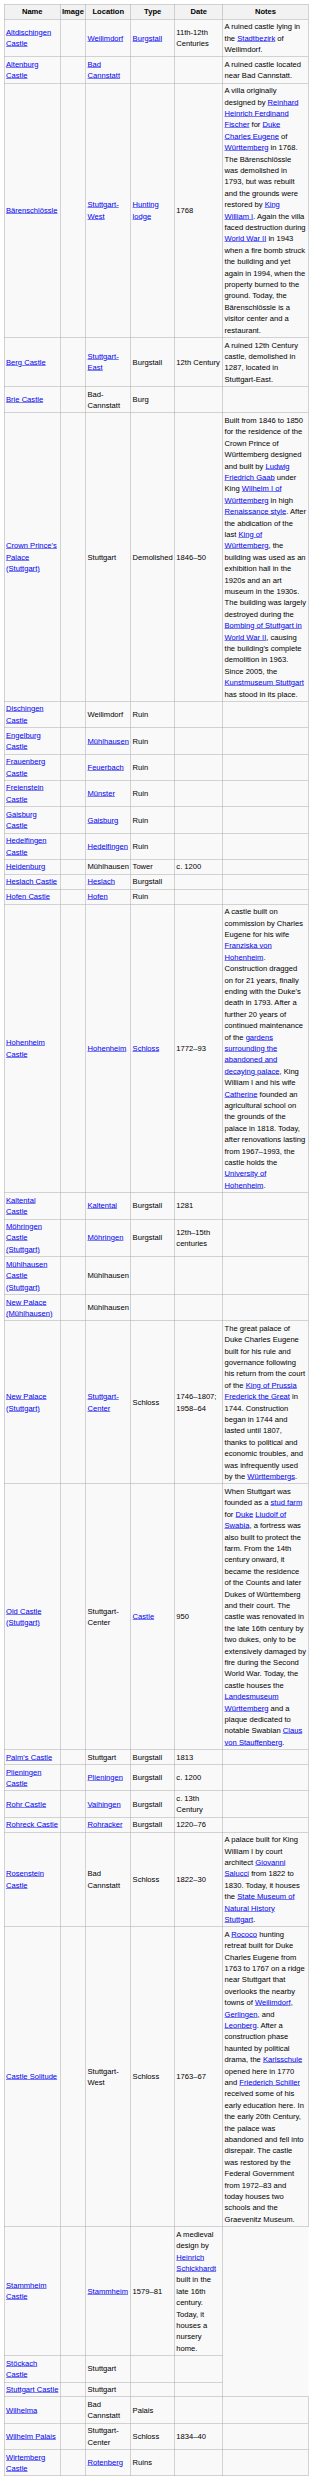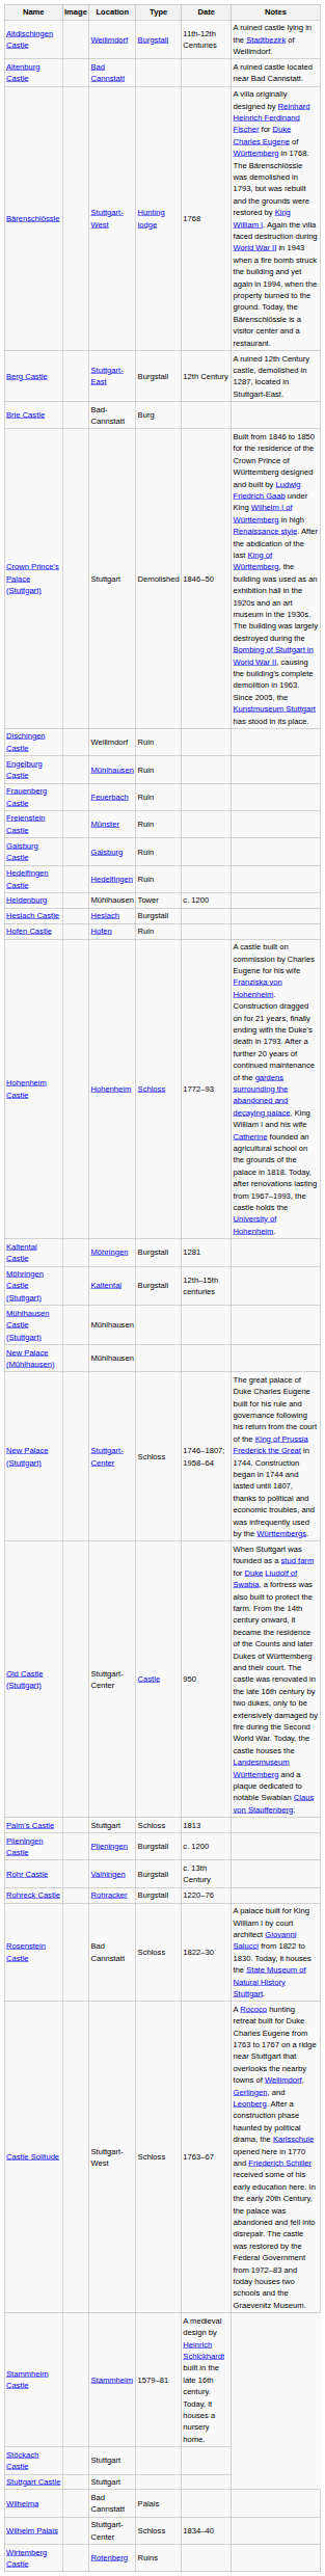Kaltental Castle | Location: Kaltental -> Möhringen
Möhringen Castle (Stuttgart) | Location: Möhringen -> Kaltental
Palm's Castle | Type: Burgstall -> Schloss
